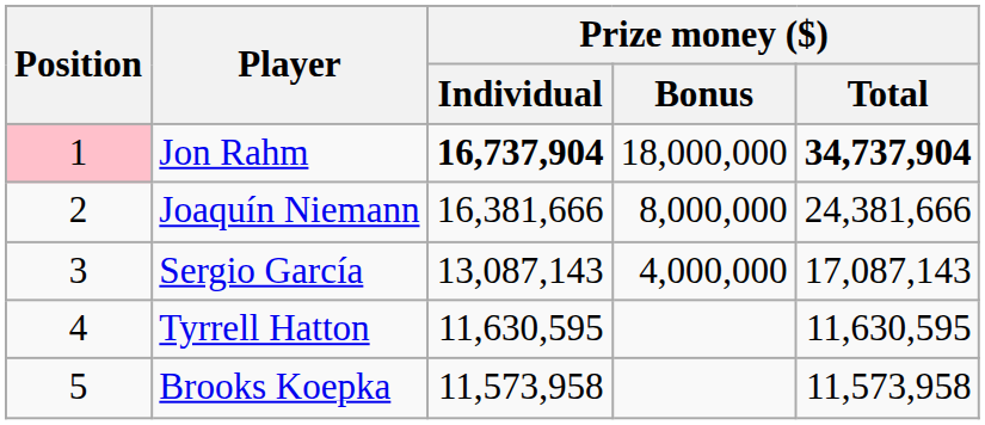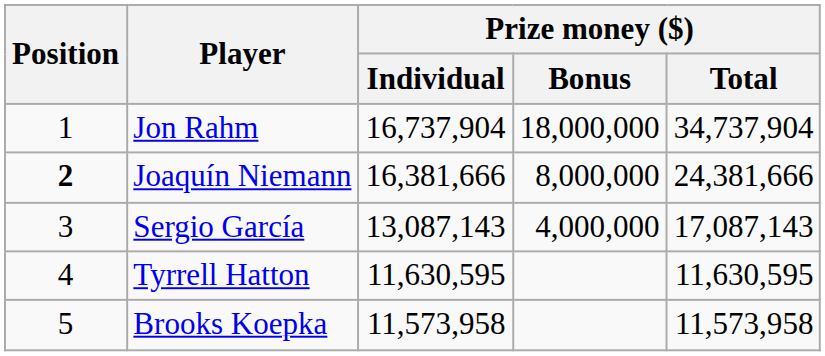Jon Rahm | Position: pink background -> no background
Jon Rahm | Prize money ($) / Individual: bold -> normal
Jon Rahm | Prize money ($) / Total: bold -> normal
Joaquín Niemann | Position: normal -> bold
